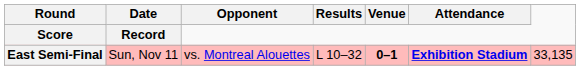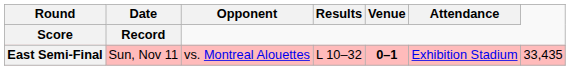East Semi-Final | Attendance: bold -> normal
East Semi-Final | column 7: 33,135 -> 33,435
